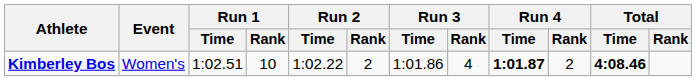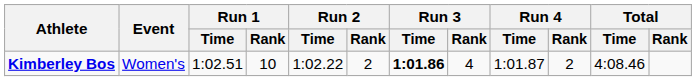Kimberley Bos | Run 3 / Time: normal -> bold
Kimberley Bos | Run 4 / Time: bold -> normal
Kimberley Bos | Total / Time: bold -> normal
